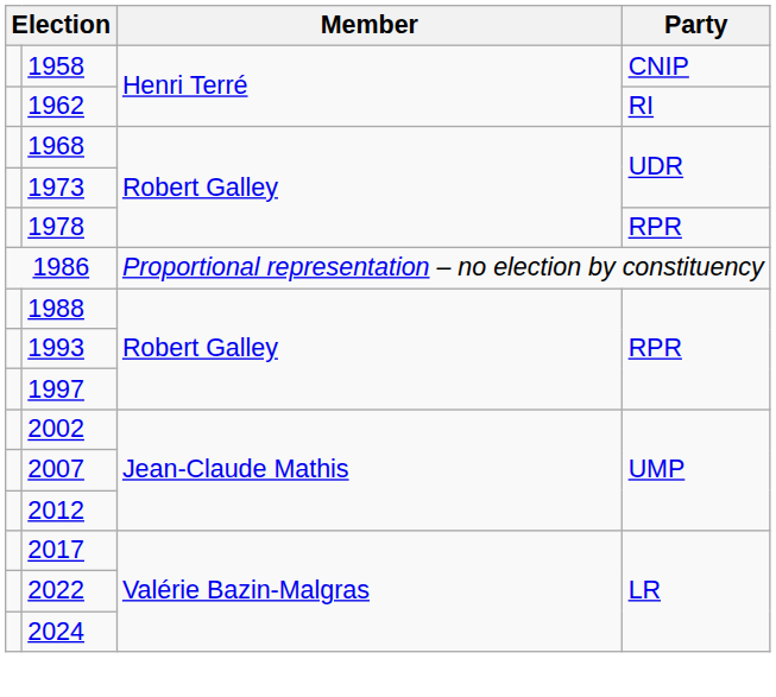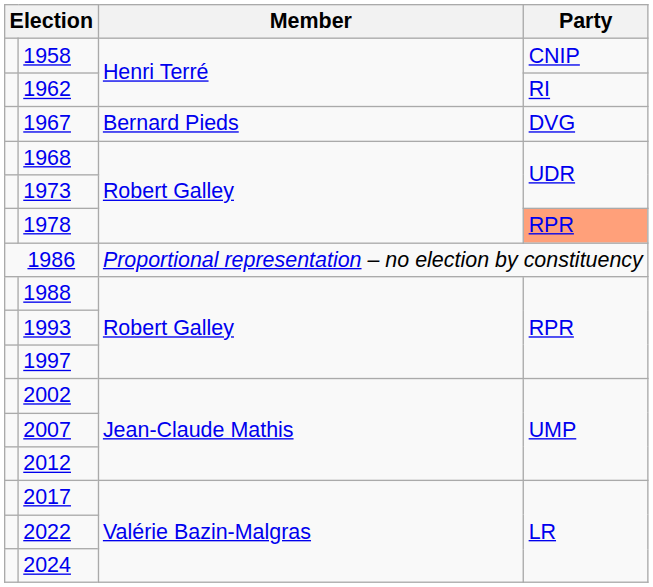+ row: 1967 | Bernard Pieds | DVG
1978 | Party: no background -> lightsalmon background
